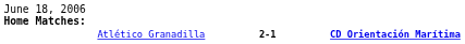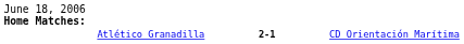Atlético Granadilla | column 3: bold -> normal
